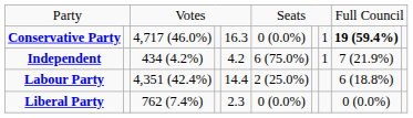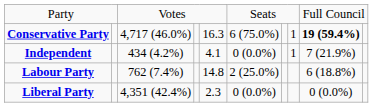Conservative Party | column 6: 0 (0.0%) -> 6 (75.0%)
Independent | column 5: 4.2 -> 4.1
Independent | column 6: 6 (75.0%) -> 0 (0.0%)
Labour Party | column 3: 4,351 (42.4%) -> 762 (7.4%)
Labour Party | column 5: 14.4 -> 14.8
Liberal Party | column 3: 762 (7.4%) -> 4,351 (42.4%)
